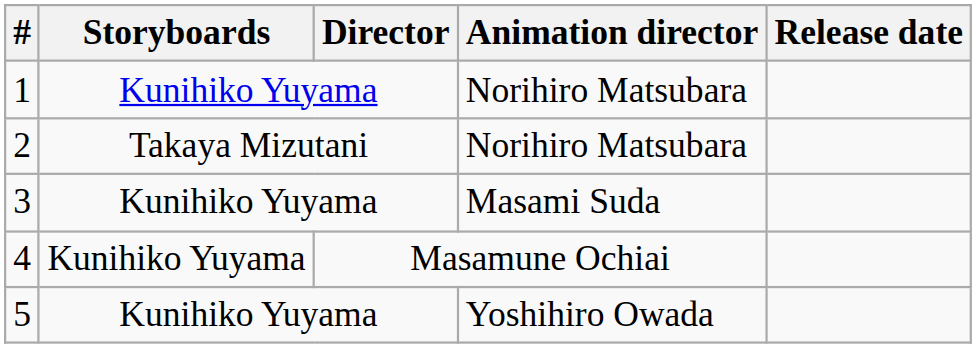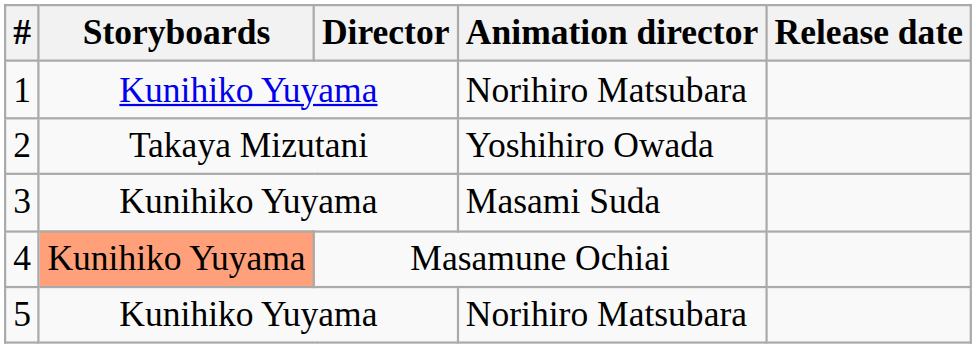2 | Animation director: Norihiro Matsubara -> Yoshihiro Owada
4 | Storyboards: no background -> lightsalmon background
5 | Animation director: Yoshihiro Owada -> Norihiro Matsubara
